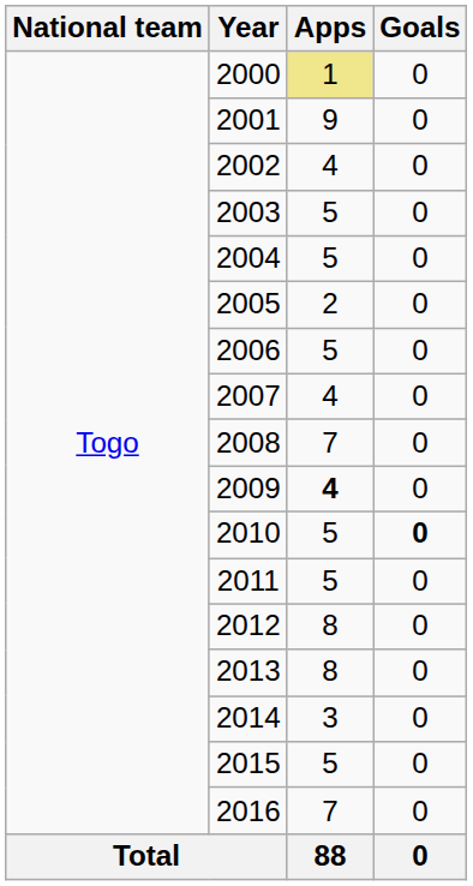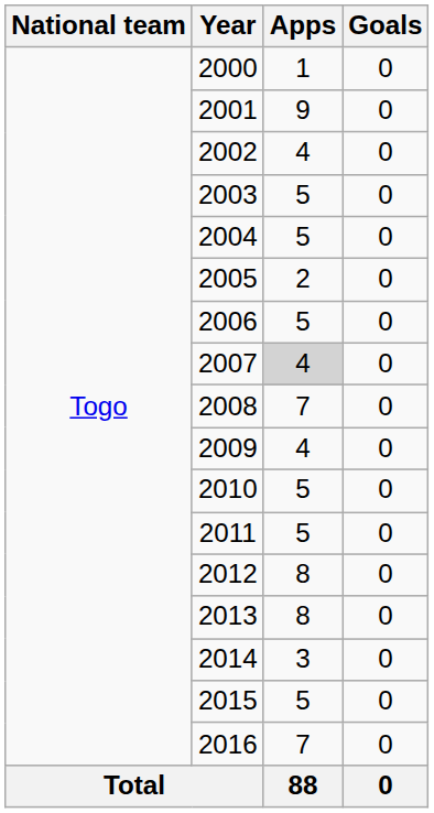2000 | Apps: khaki background -> no background
2007 | Apps: no background -> lightgrey background
2009 | Apps: bold -> normal
2010 | Goals: bold -> normal
